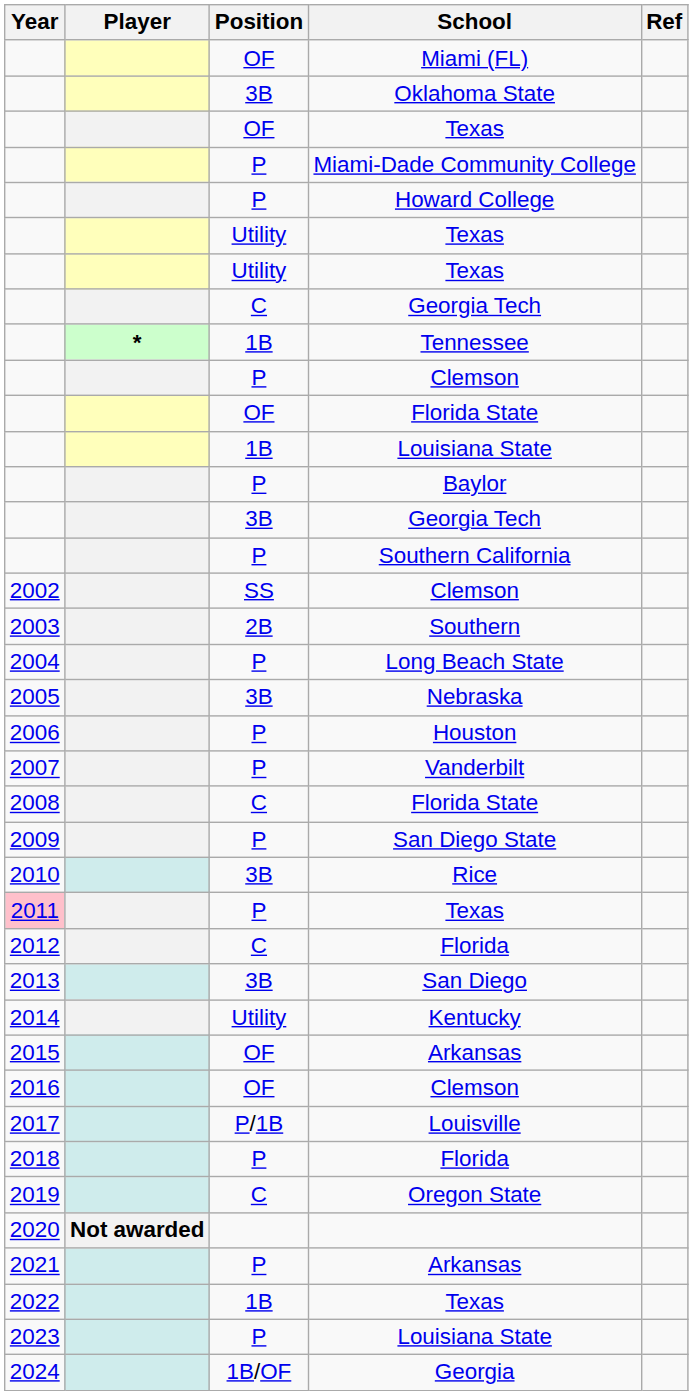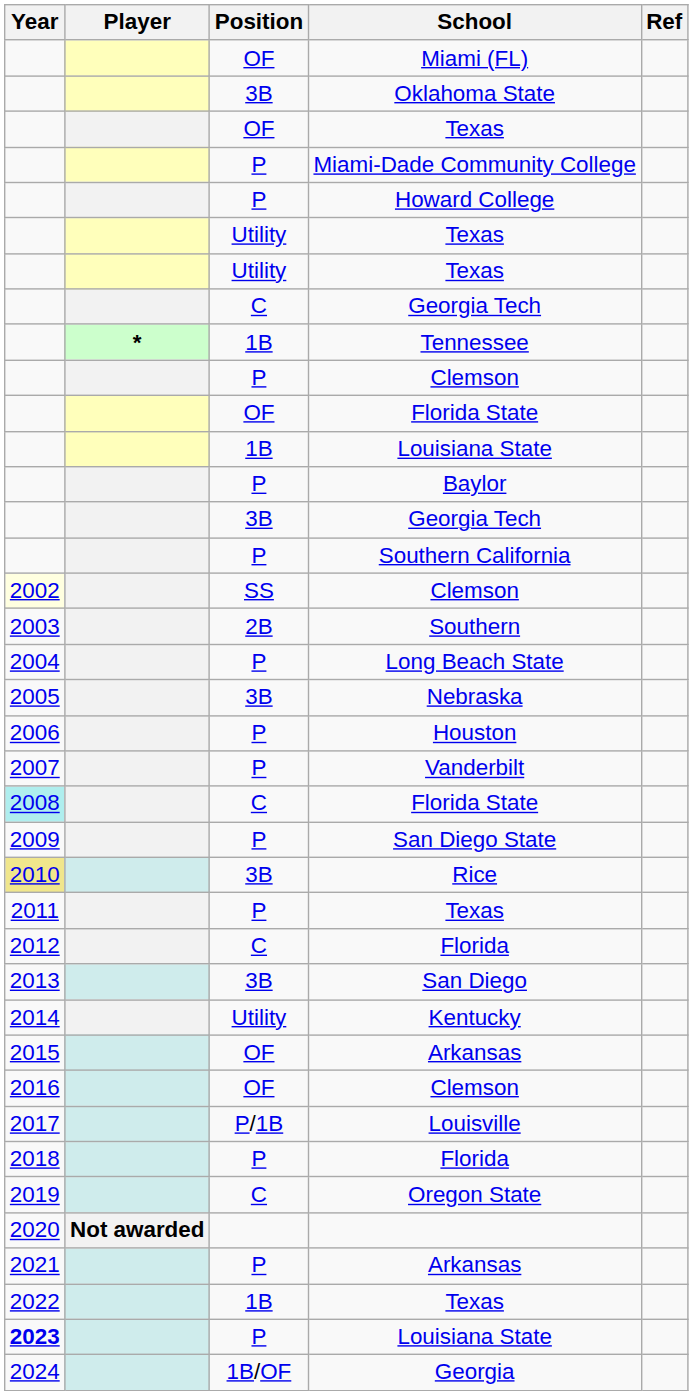SS / Clemson | Year: no background -> lightyellow background
C / Florida State | Year: no background -> paleturquoise background
Rice | Year: no background -> khaki background
P / Texas | Year: pink background -> no background
P / Louisiana State | Year: normal -> bold
